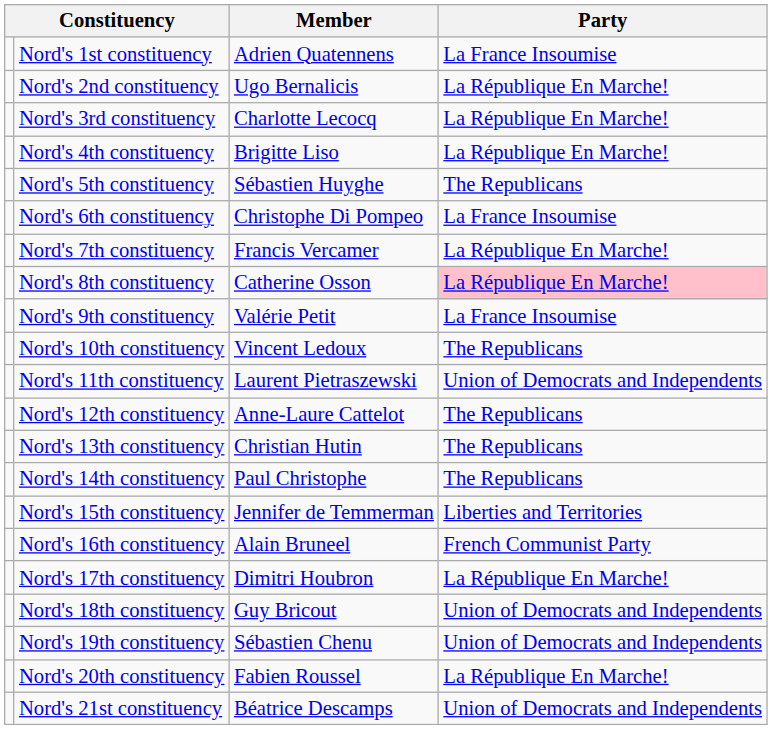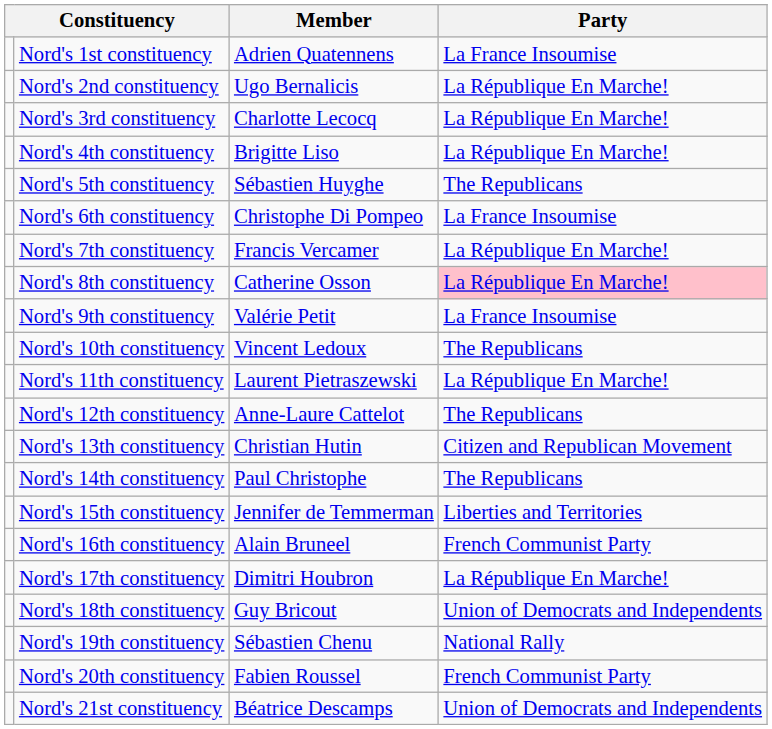Nord's 11th constituency | Party: Union of Democrats and Independents -> La République En Marche!
Nord's 13th constituency | Party: The Republicans -> Citizen and Republican Movement
Nord's 19th constituency | Party: Union of Democrats and Independents -> National Rally
Nord's 20th constituency | Party: La République En Marche! -> French Communist Party
